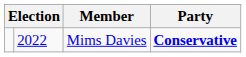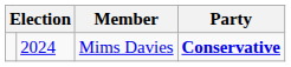Mims Davies | column 2: 2022 -> 2024
